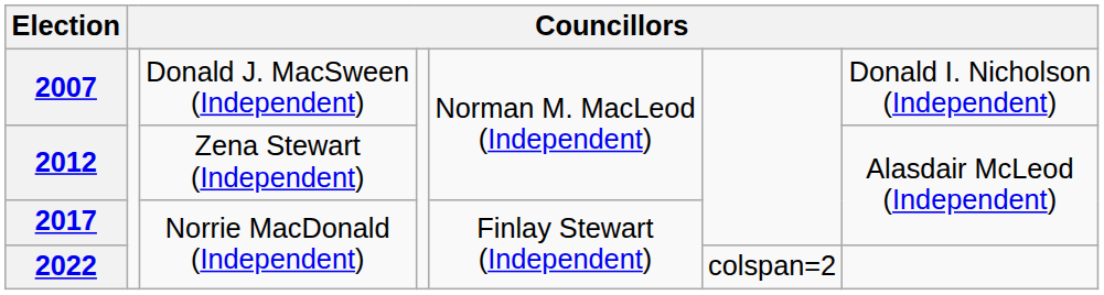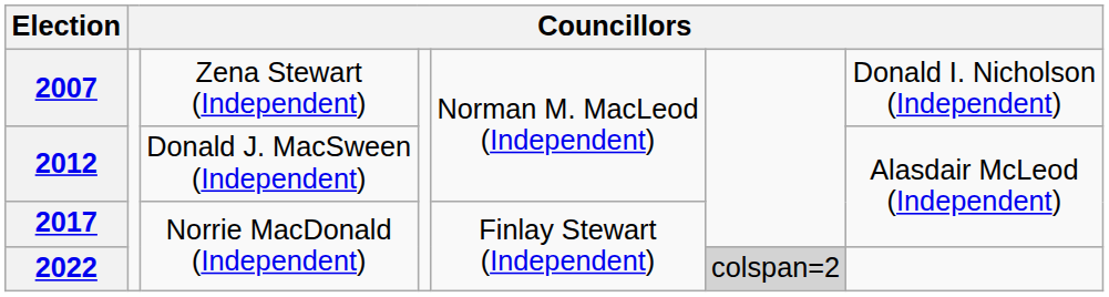2007 | column 3: Donald J. MacSween (Independent) -> Zena Stewart (Independent)
2012 | column 3: Zena Stewart (Independent) -> Donald J. MacSween (Independent)
2022 | column 6: no background -> lightgrey background
